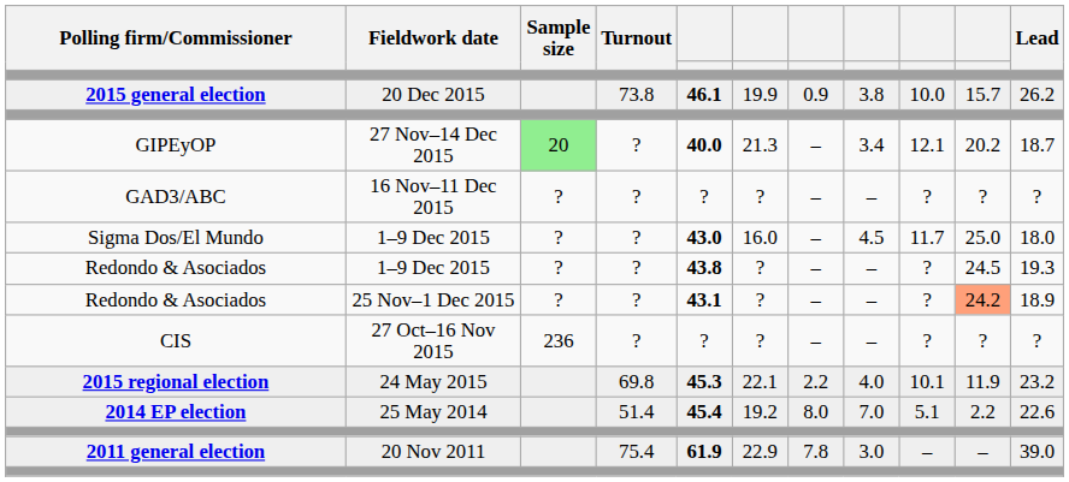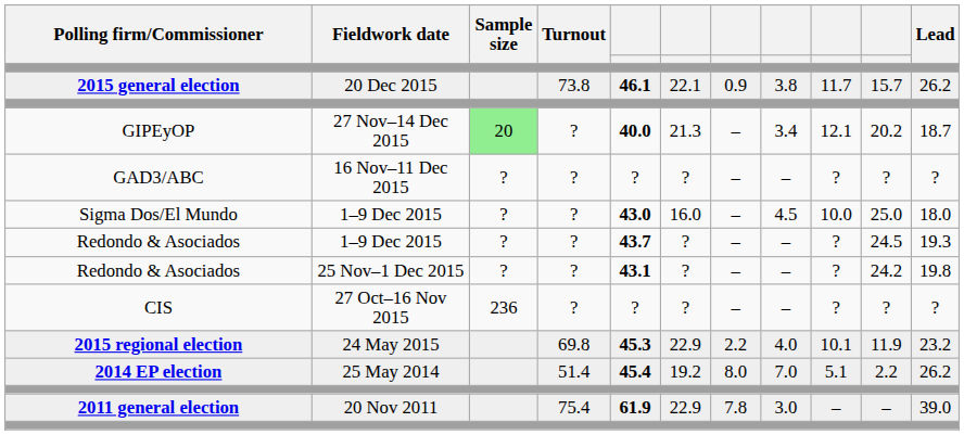2015 general election | column 6: 19.9 -> 22.1
2015 general election | column 9: 10.0 -> 11.7
Sigma Dos/El Mundo | column 9: 11.7 -> 10.0
Redondo & Asociados / 1–9 Dec 2015 | column 5: 43.8 -> 43.7
Redondo & Asociados / 25 Nov–1 Dec 2015 | column 10: lightsalmon background -> no background
Redondo & Asociados / 25 Nov–1 Dec 2015 | Lead: 18.9 -> 19.8
2015 regional election | column 6: 22.1 -> 22.9
2014 EP election | Lead: 22.6 -> 26.2
